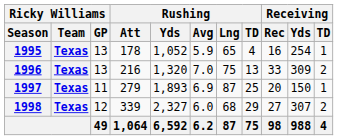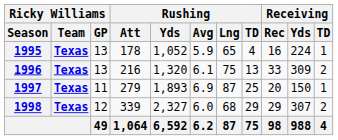1995 | Receiving / Yds: 254 -> 224
1996 | Rushing / Avg: 7.0 -> 6.1
1998 | Receiving / Rec: 27 -> 29
